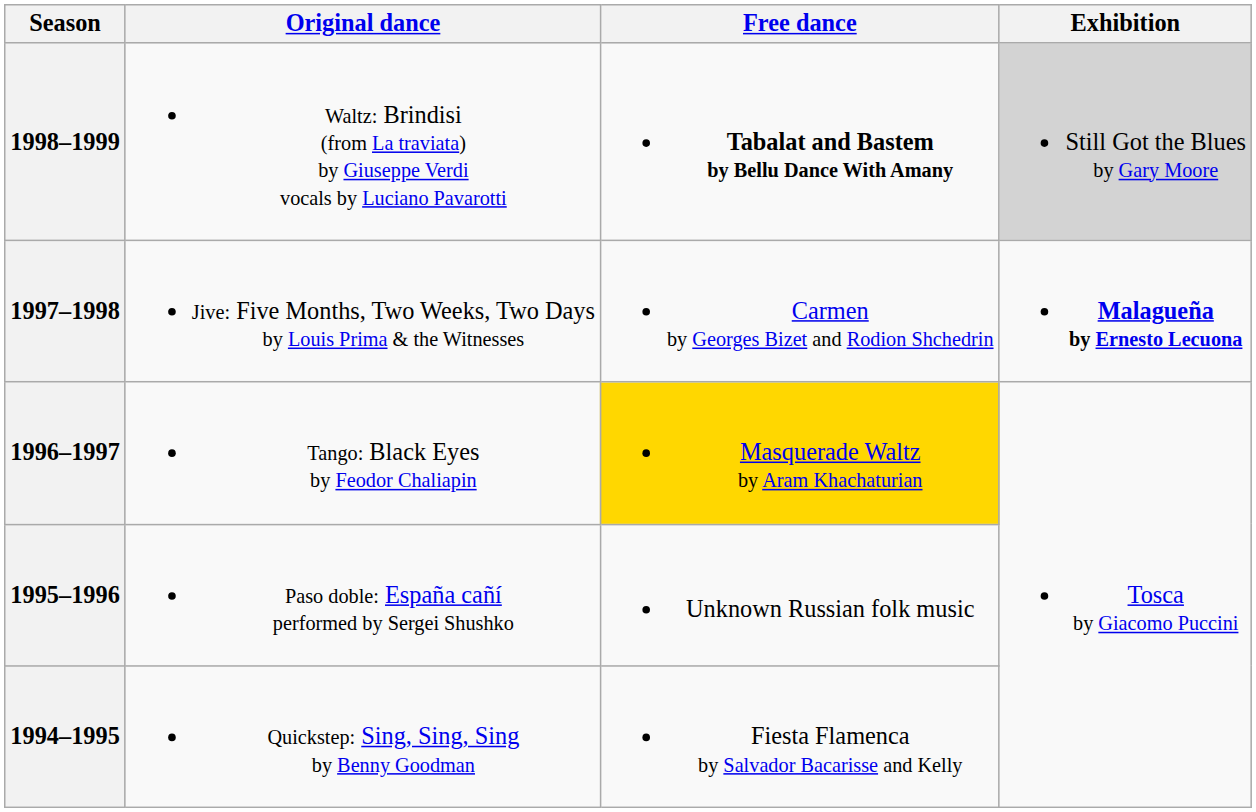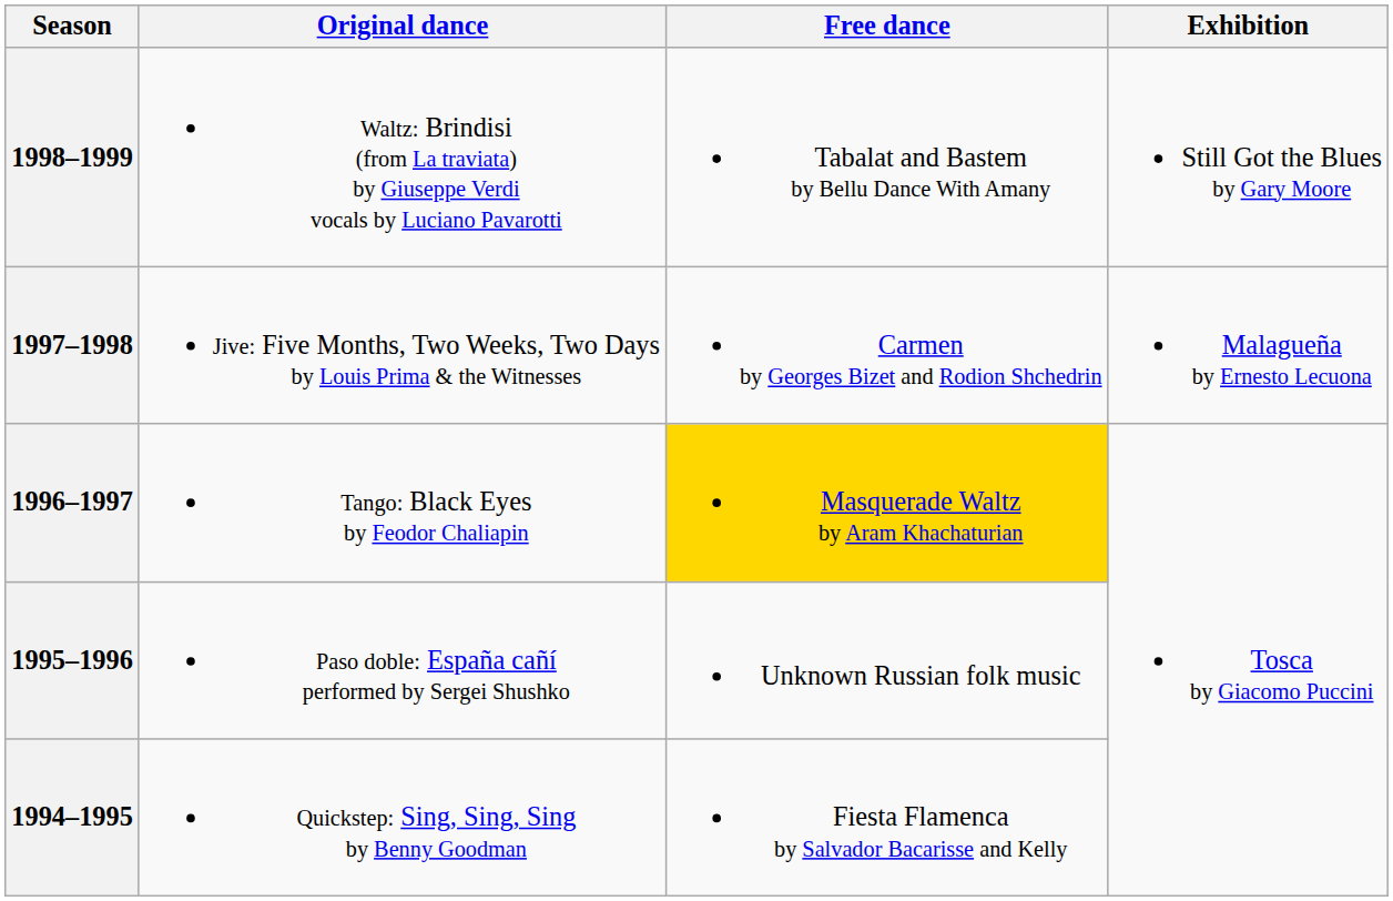1998–1999 | Free dance: bold -> normal
1998–1999 | Exhibition: lightgrey background -> no background
1997–1998 | Exhibition: bold -> normal
